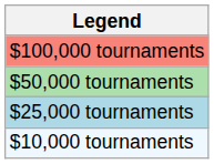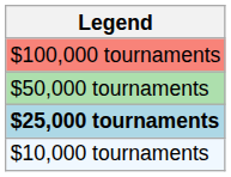row 4 | column 1: normal -> bold
